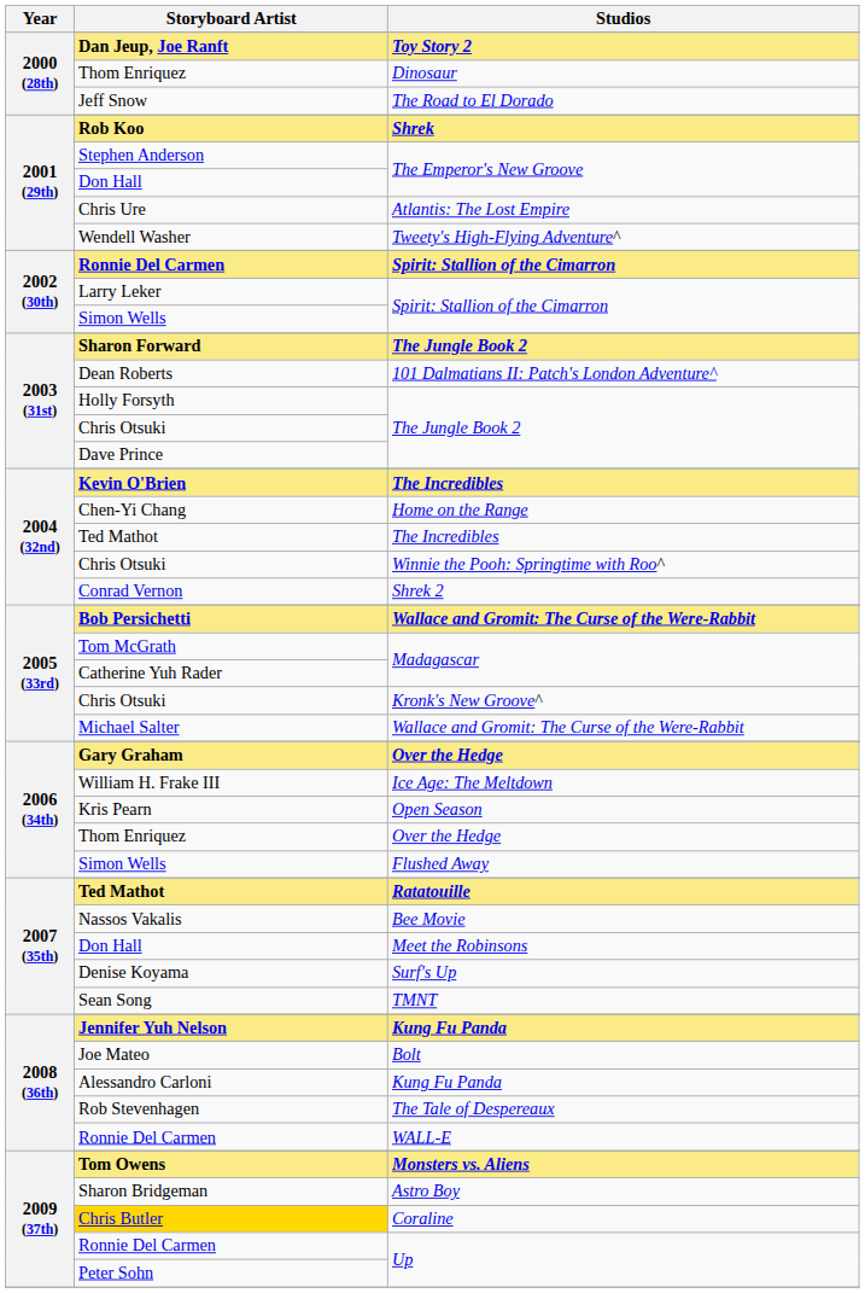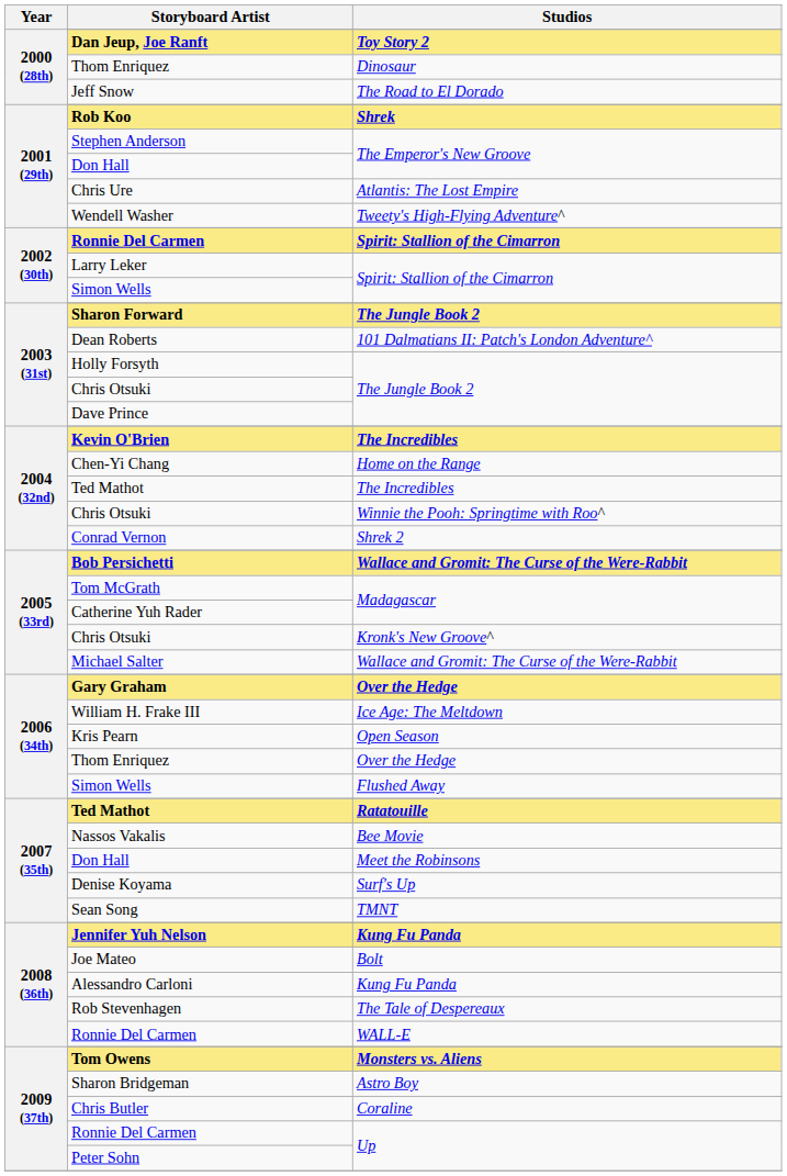Chris Butler | Storyboard Artist: gold background -> no background
